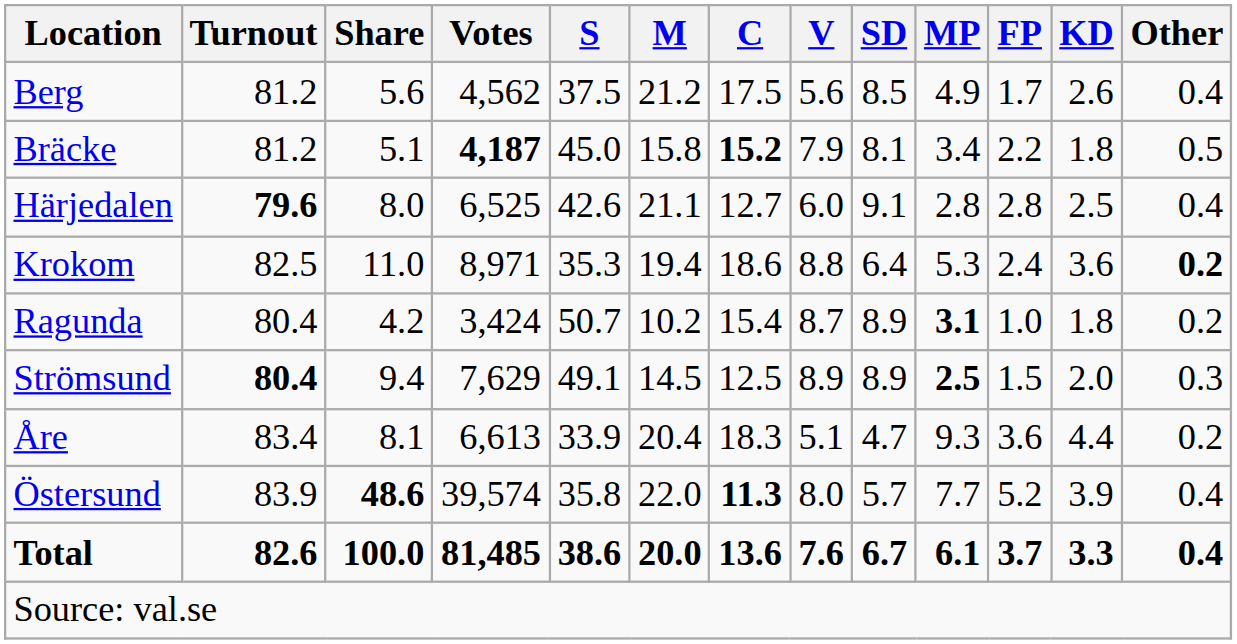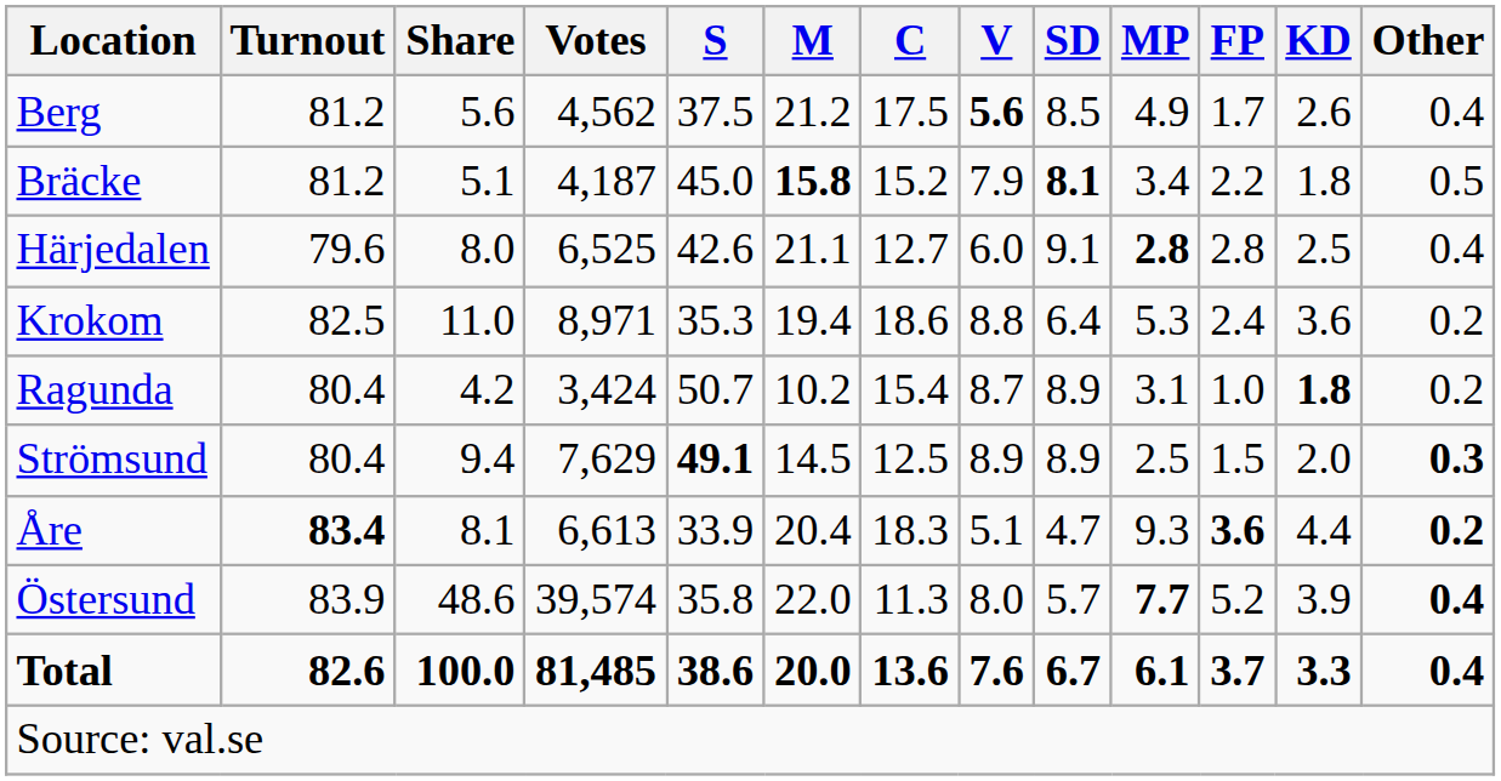Berg | V: normal -> bold
Bräcke | Votes: bold -> normal
Bräcke | M: normal -> bold
Bräcke | C: bold -> normal
Bräcke | SD: normal -> bold
Härjedalen | Turnout: bold -> normal
Härjedalen | MP: normal -> bold
Krokom | Other: bold -> normal
Ragunda | MP: bold -> normal
Ragunda | KD: normal -> bold
Strömsund | Turnout: bold -> normal
Strömsund | S: normal -> bold
Strömsund | MP: bold -> normal
Strömsund | Other: normal -> bold
Åre | Turnout: normal -> bold
Åre | FP: normal -> bold
Åre | Other: normal -> bold
Östersund | Share: bold -> normal
Östersund | C: bold -> normal
Östersund | MP: normal -> bold
Östersund | Other: normal -> bold
